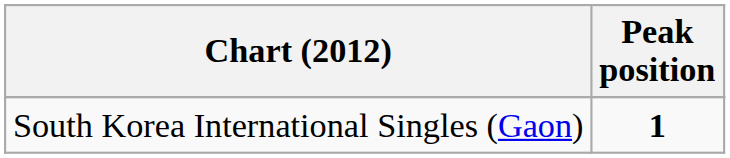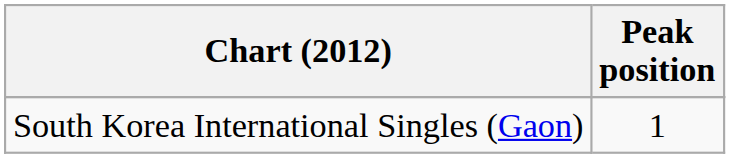South Korea International Singles (Gaon) | Peak position: bold -> normal
